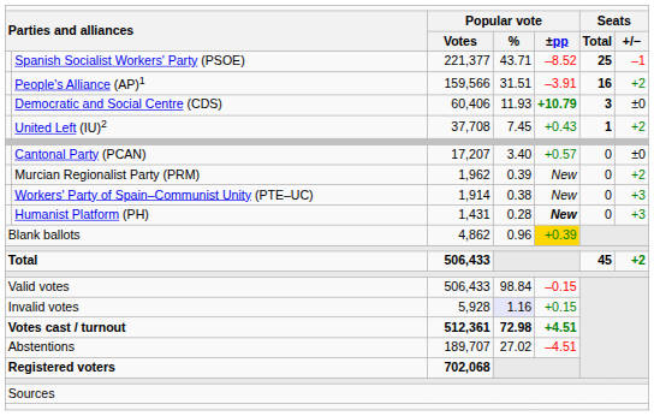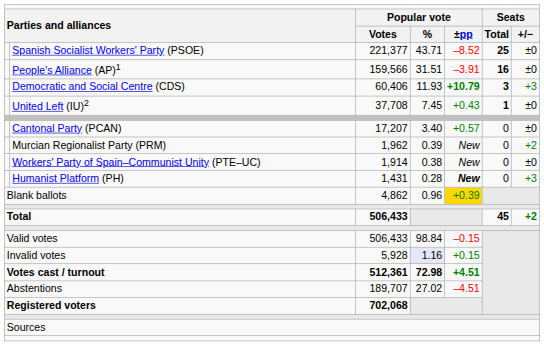Spanish Socialist Workers' Party (PSOE) | column 7: –1 -> ±0
People's Alliance (AP)1 | column 7: +2 -> ±0
Democratic and Social Centre (CDS) | column 7: ±0 -> +3
United Left (IU)2 | column 7: +2 -> ±0
Workers' Party of Spain–Communist Unity (PTE–UC) | column 7: +3 -> ±0
